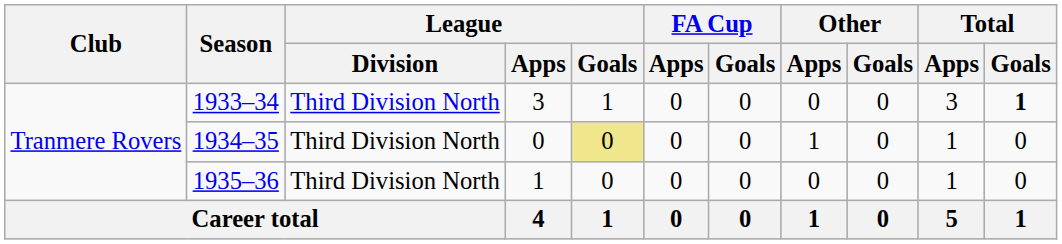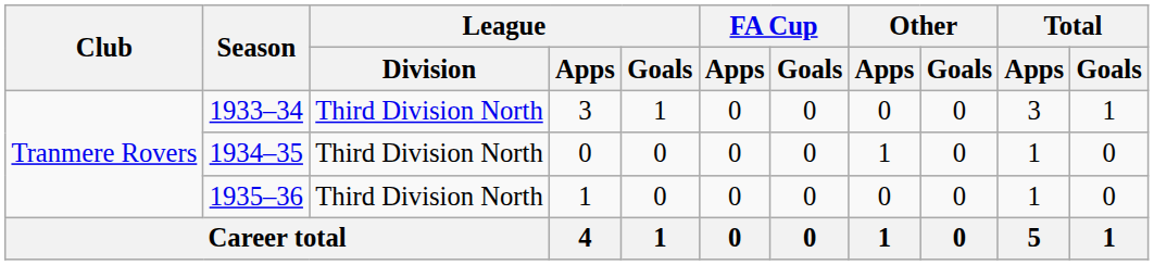1933–34 | Total / Goals: bold -> normal
1934–35 | League / Goals: khaki background -> no background
